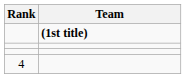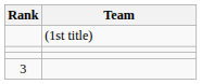row 2 | Team: bold -> normal
row 5 | Rank: 4 -> 3
